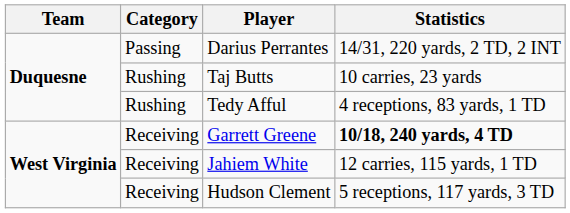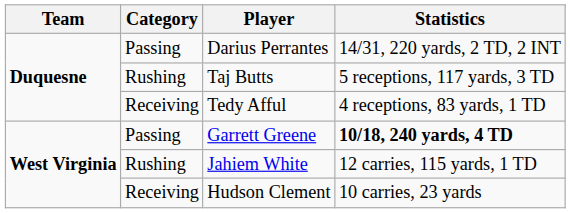Taj Butts | Statistics: 10 carries, 23 yards -> 5 receptions, 117 yards, 3 TD
Tedy Afful | Category: Rushing -> Receiving
Garrett Greene | Category: Receiving -> Passing
Jahiem White | Category: Receiving -> Rushing
Hudson Clement | Statistics: 5 receptions, 117 yards, 3 TD -> 10 carries, 23 yards
